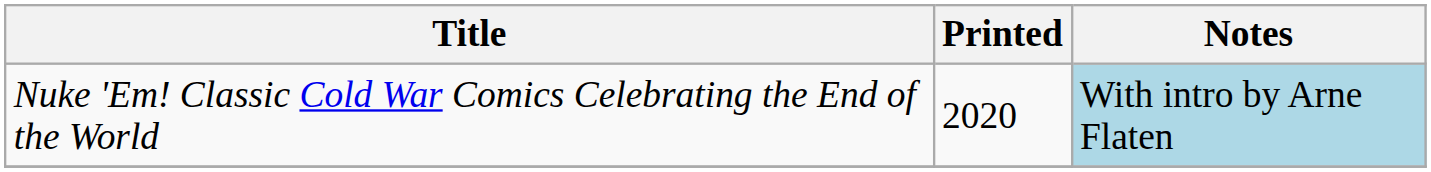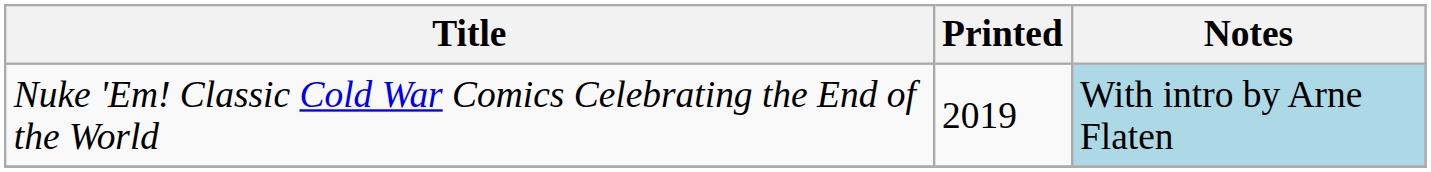row 2 | Printed: 2020 -> 2019
